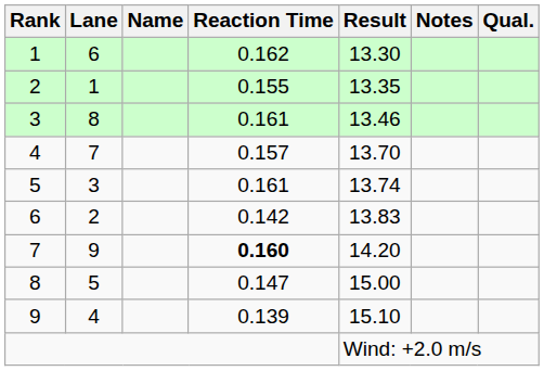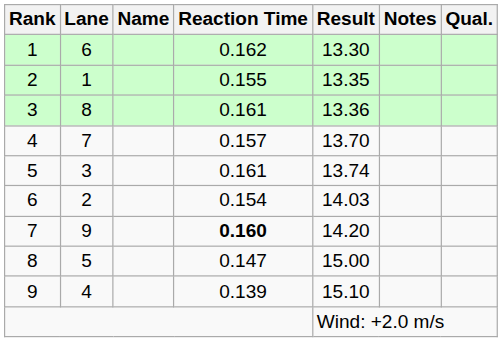row 4 | Result: 13.46 -> 13.36
row 7 | Reaction Time: 0.142 -> 0.154
row 7 | Result: 13.83 -> 14.03
